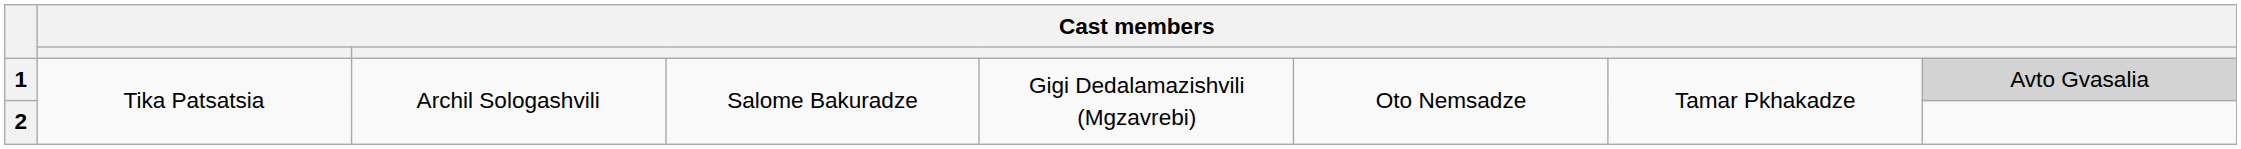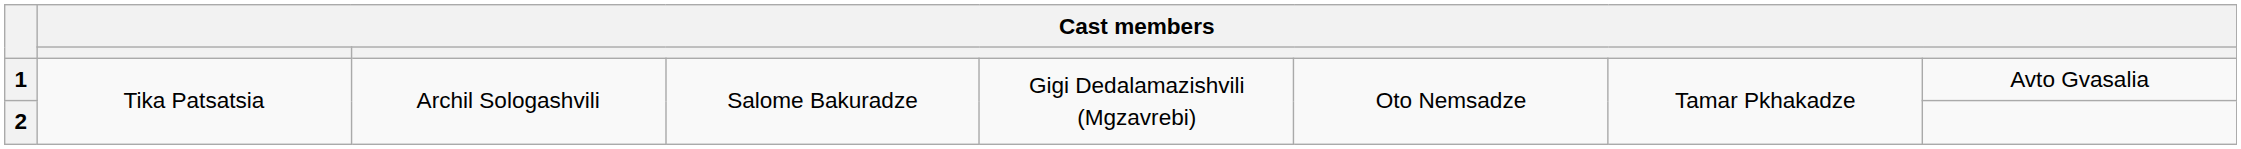1 | column 8: lightgrey background -> no background
